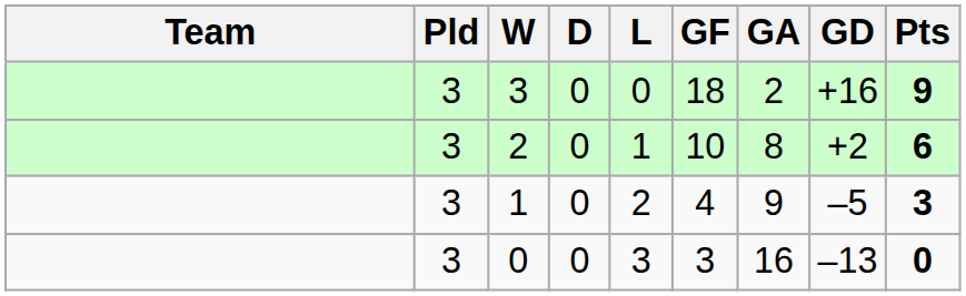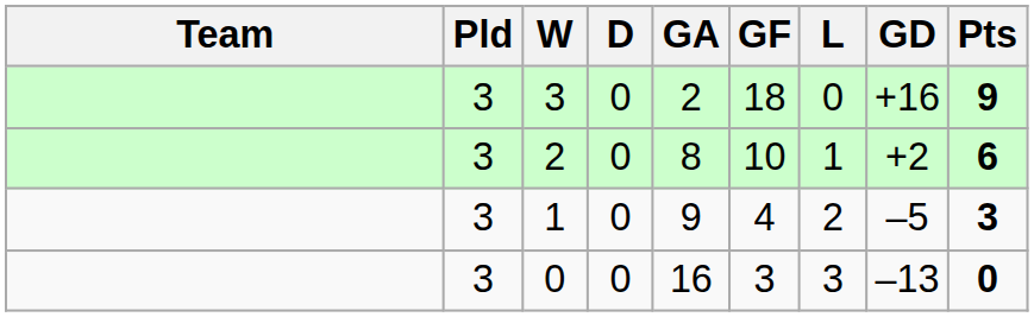columns swapped: L <-> GA
